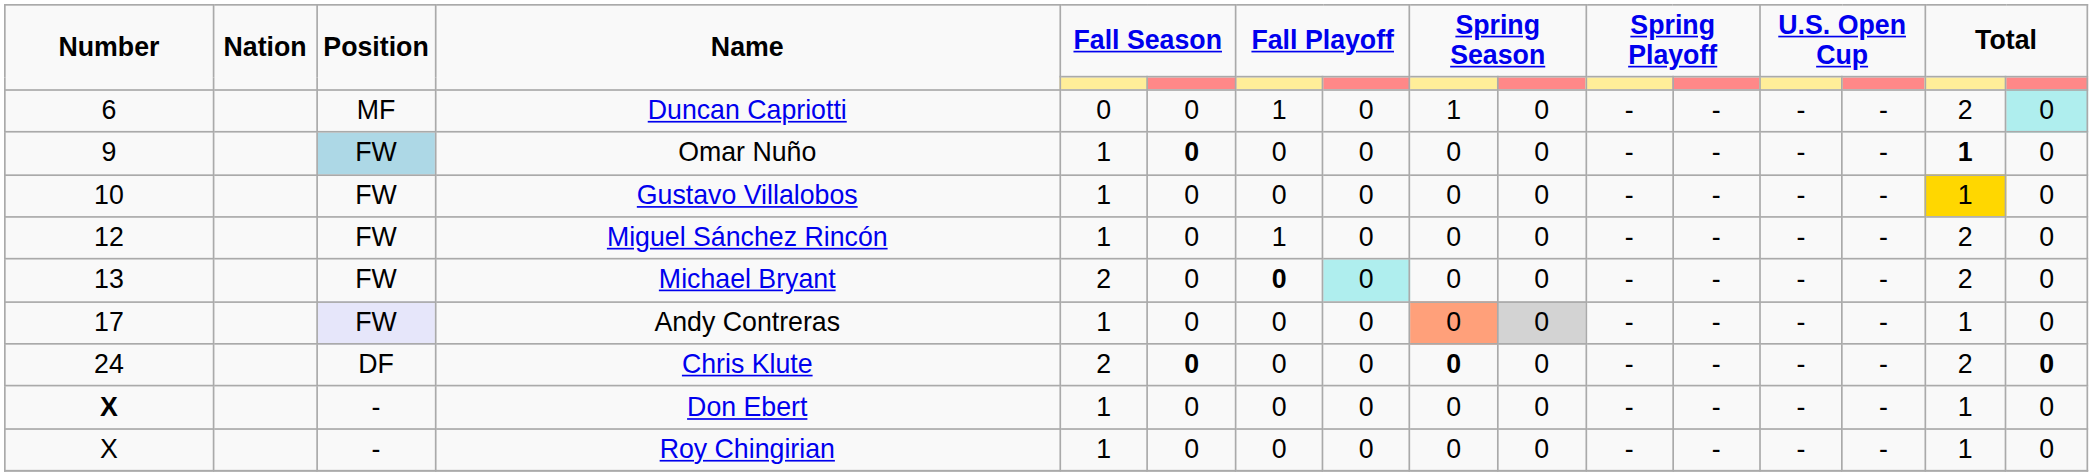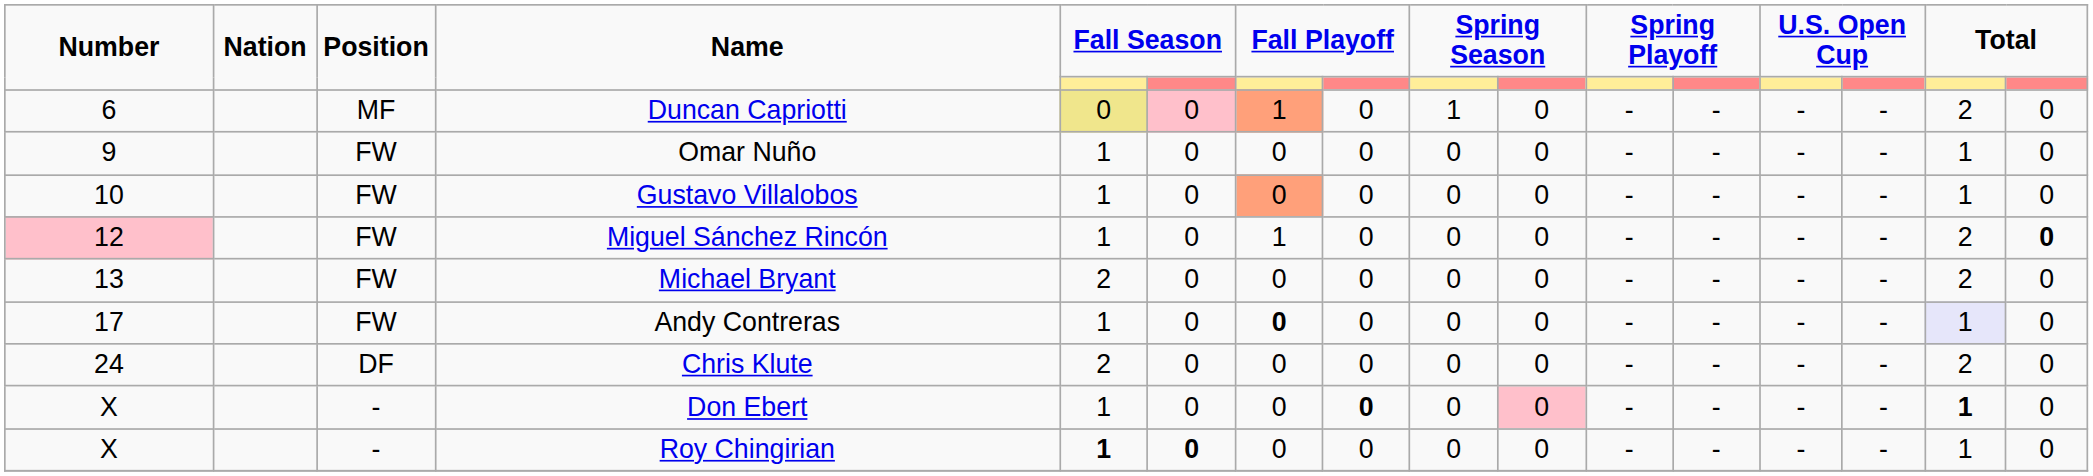Duncan Capriotti | column 5: no background -> khaki background
Duncan Capriotti | column 6: no background -> pink background
Duncan Capriotti | column 7: no background -> lightsalmon background
Duncan Capriotti | column 16: paleturquoise background -> no background
Omar Nuño | Position: lightblue background -> no background
Omar Nuño | column 6: bold -> normal
Omar Nuño | column 15: bold -> normal
Gustavo Villalobos | column 7: no background -> lightsalmon background
Gustavo Villalobos | column 15: gold background -> no background
Miguel Sánchez Rincón | Number: no background -> pink background
Miguel Sánchez Rincón | column 16: normal -> bold
Michael Bryant | column 7: bold -> normal
Michael Bryant | column 8: paleturquoise background -> no background
Andy Contreras | Position: lavender background -> no background
Andy Contreras | column 7: normal -> bold
Andy Contreras | column 9: lightsalmon background -> no background
Andy Contreras | column 10: lightgrey background -> no background
Andy Contreras | column 15: no background -> lavender background
Chris Klute | column 6: bold -> normal
Chris Klute | column 9: bold -> normal
Chris Klute | column 16: bold -> normal
Don Ebert | Number: bold -> normal
Don Ebert | column 8: normal -> bold
Don Ebert | column 10: no background -> pink background
Don Ebert | column 15: normal -> bold
Roy Chingirian | column 5: normal -> bold
Roy Chingirian | column 6: normal -> bold
